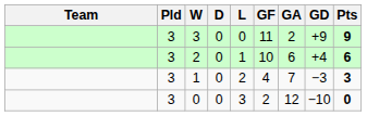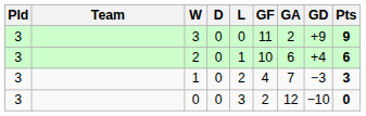columns swapped: Team <-> Pld
